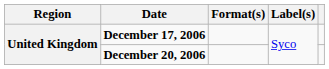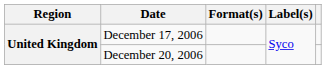December 17, 2006 | Date: bold -> normal
December 20, 2006 | Date: bold -> normal
